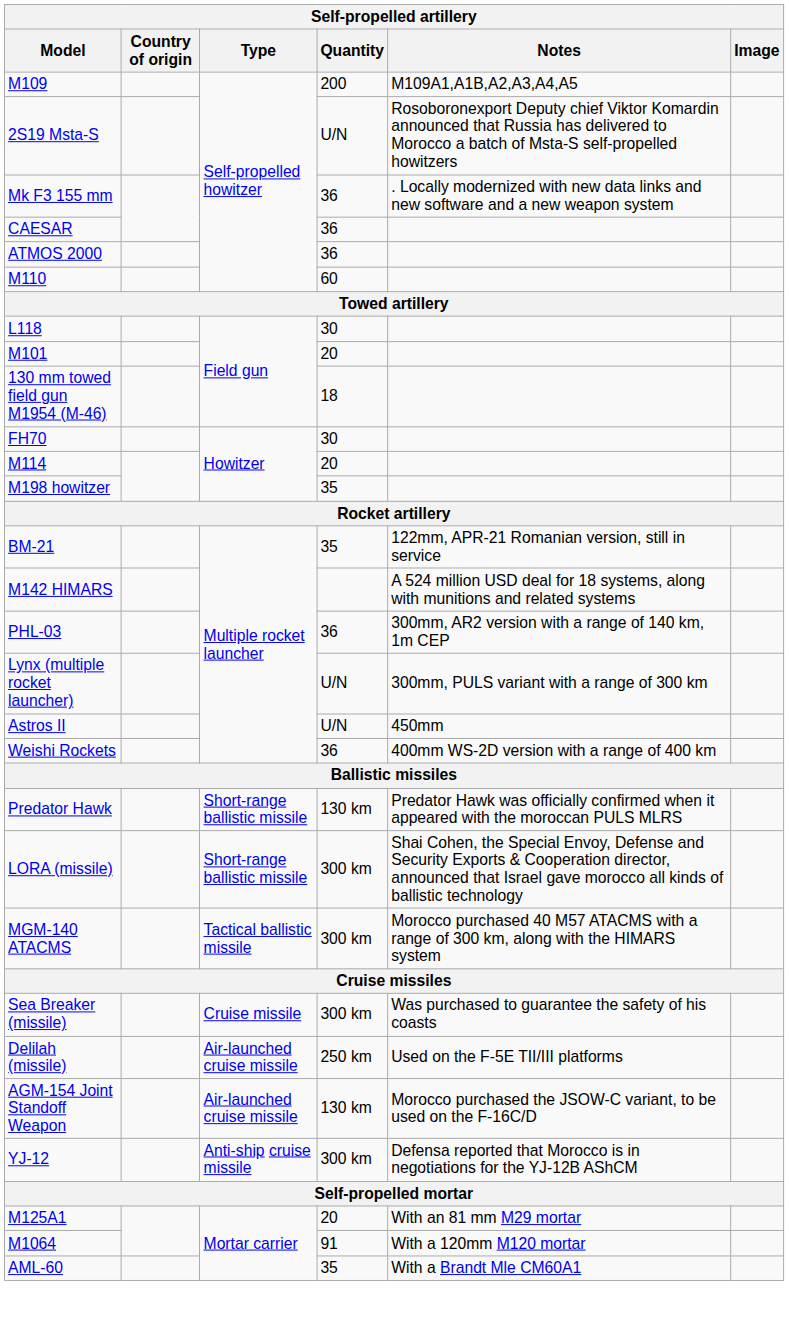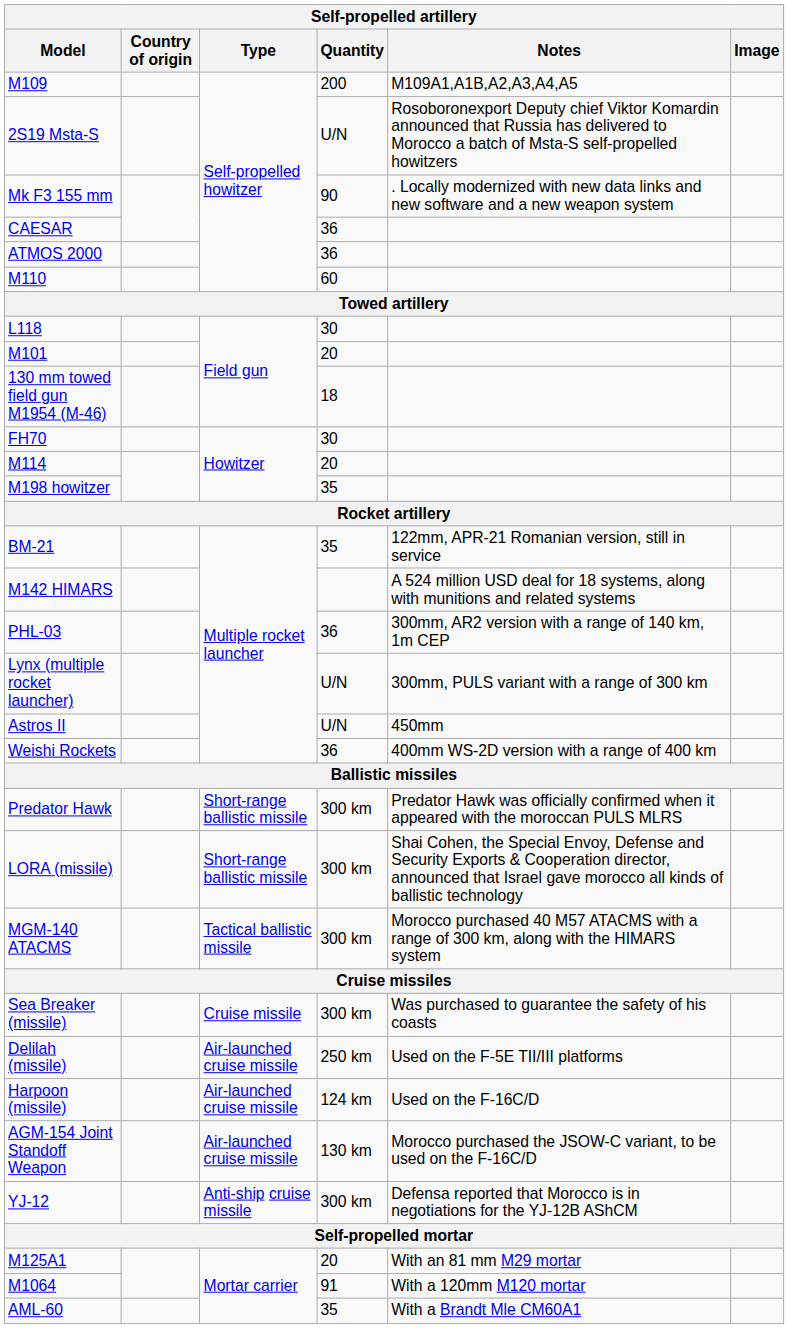Mk F3 155 mm | Quantity: 36 -> 90
Predator Hawk | Quantity: 130 km -> 300 km
+ row: Harpoon (missile) | Air-launched cruise missile | 124 km | Used on the F-16C/D
